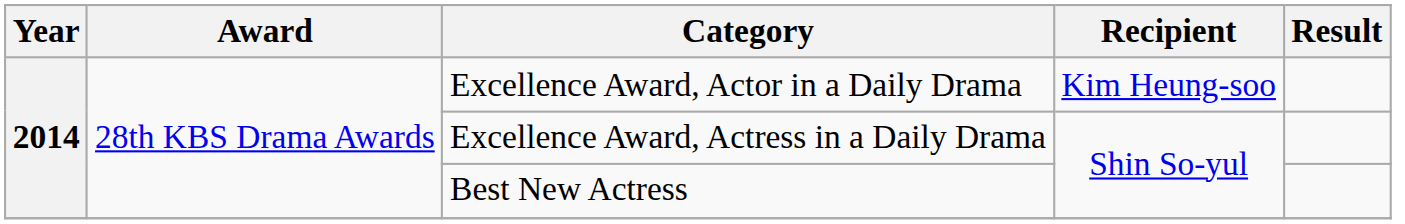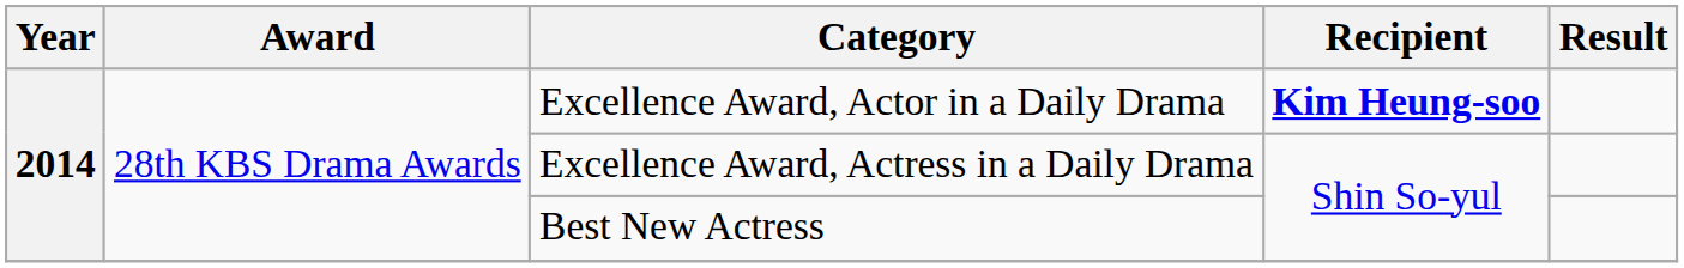Excellence Award, Actor in a Daily Drama | Recipient: normal -> bold
